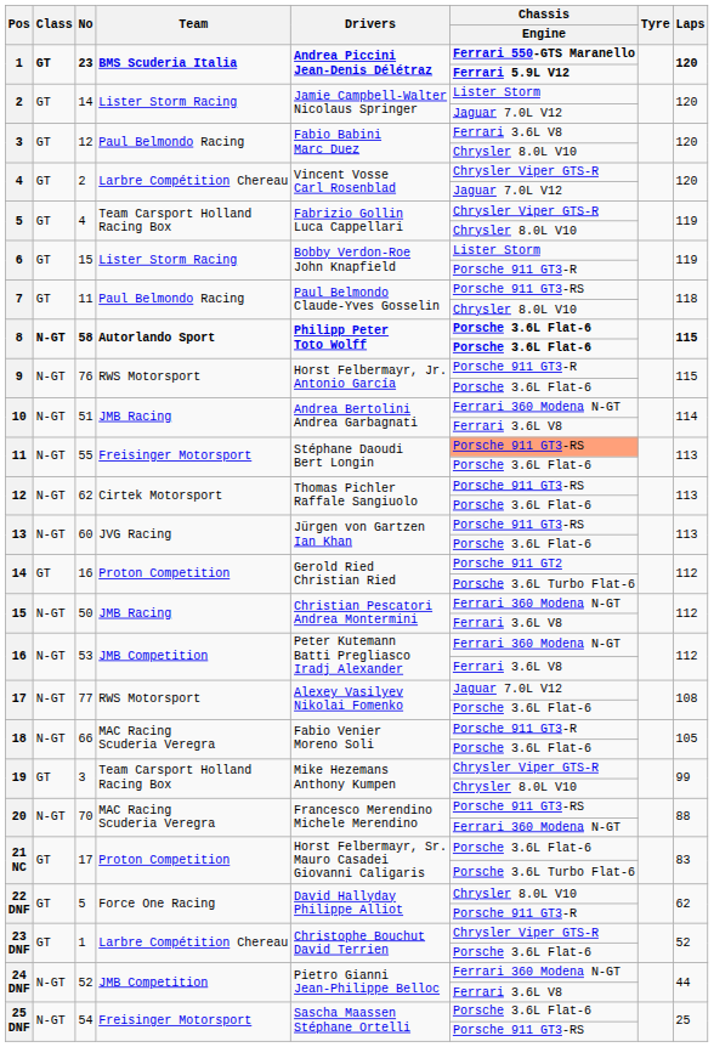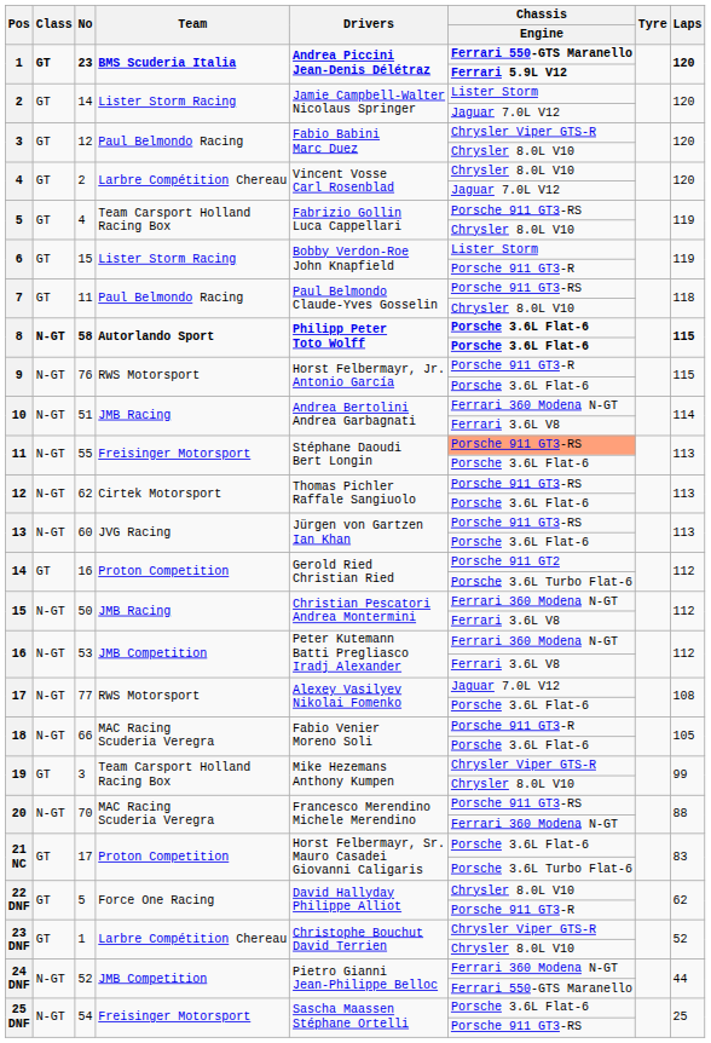row 7 | Chassis / Engine: Ferrari 3.6L V8 -> Chrysler Viper GTS-R
row 9 | Chassis / Engine: Chrysler Viper GTS-R -> Chrysler 8.0L V10
row 11 | Chassis / Engine: Chrysler Viper GTS-R -> Porsche 911 GT3-RS
row 48 | Chassis / Engine: Porsche 3.6L Flat-6 -> Chrysler 8.0L V10
row 50 | Chassis / Engine: Ferrari 3.6L V8 -> Ferrari 550-GTS Maranello
